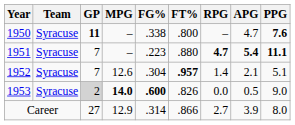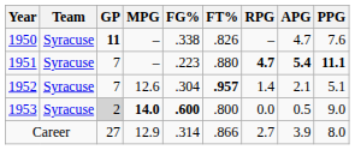1950 | FT%: .800 -> .826
1950 | PPG: bold -> normal
1953 | FT%: .826 -> .800
